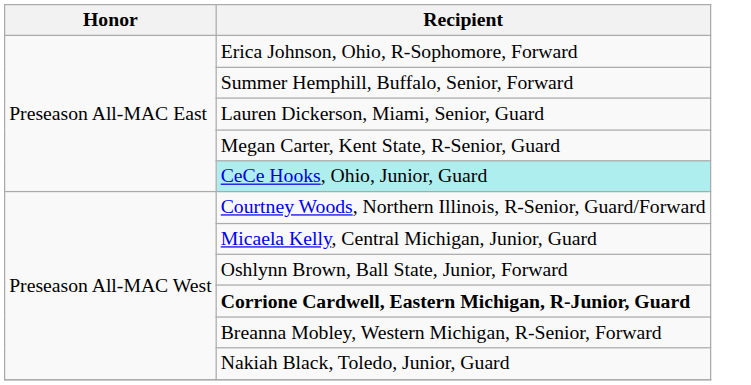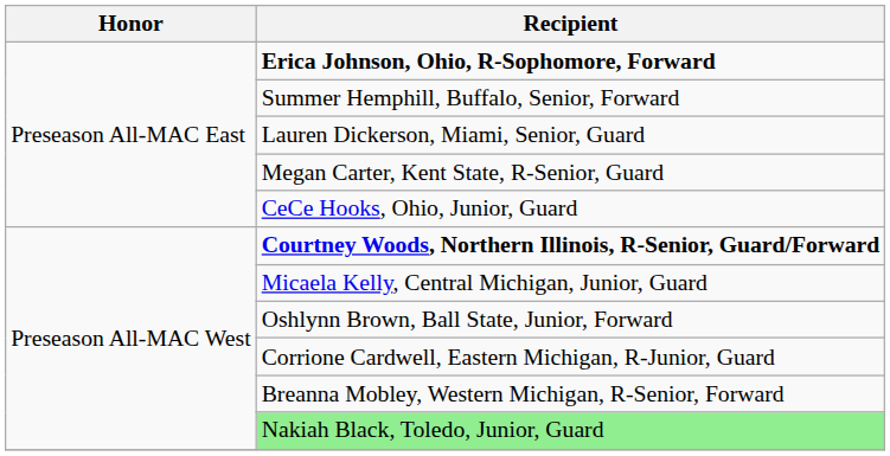row 2 | Recipient: normal -> bold
row 6 | Recipient: paleturquoise background -> no background
row 7 | Recipient: normal -> bold
row 10 | Recipient: bold -> normal
row 12 | Recipient: no background -> lightgreen background
